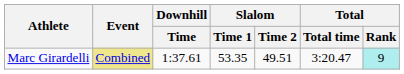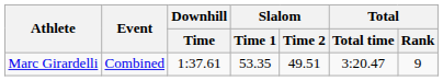row 3 | Event: khaki background -> no background
row 3 | Total / Rank: paleturquoise background -> no background
